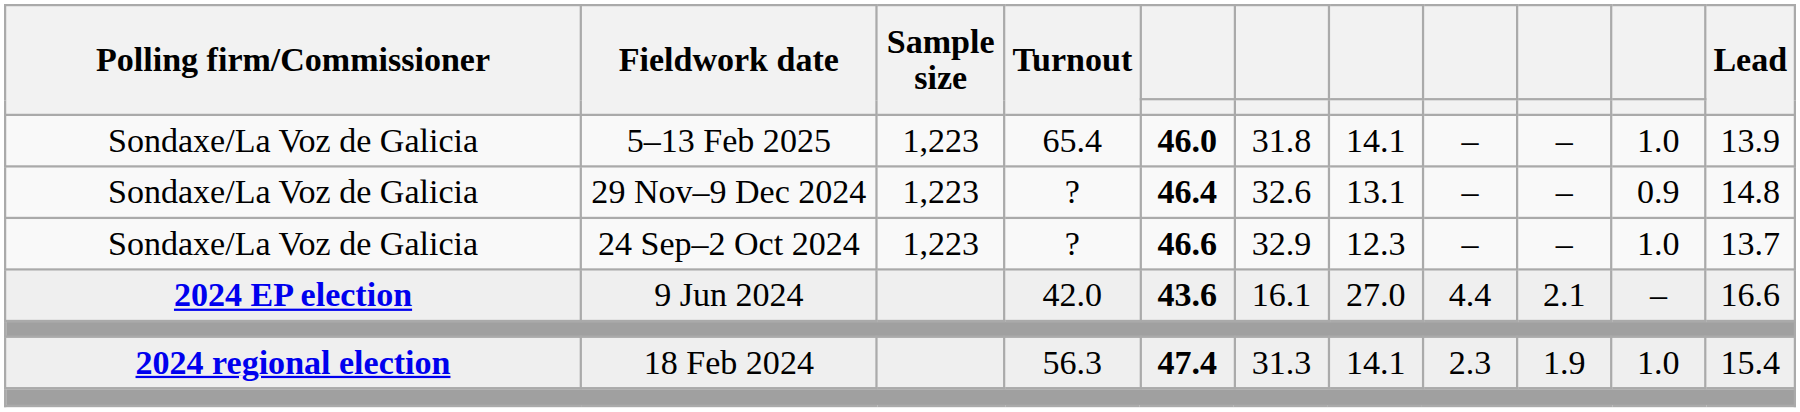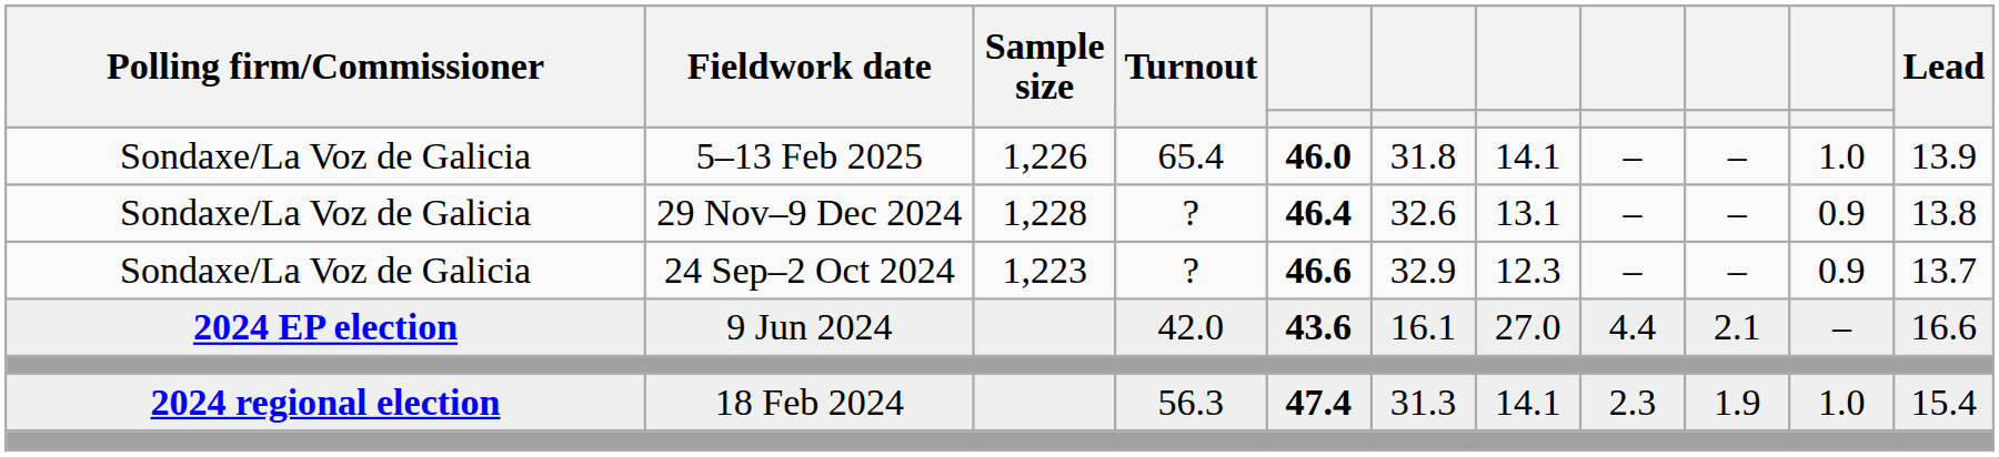5–13 Feb 2025 | Sample size: 1,223 -> 1,226
29 Nov–9 Dec 2024 | Sample size: 1,223 -> 1,228
29 Nov–9 Dec 2024 | Lead: 14.8 -> 13.8
24 Sep–2 Oct 2024 | column 10: 1.0 -> 0.9
